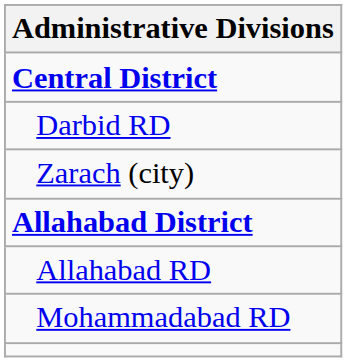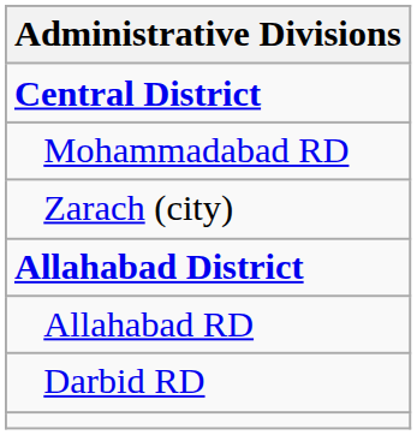row 3 | column 1: Darbid RD -> Mohammadabad RD
row 7 | column 1: Mohammadabad RD -> Darbid RD
